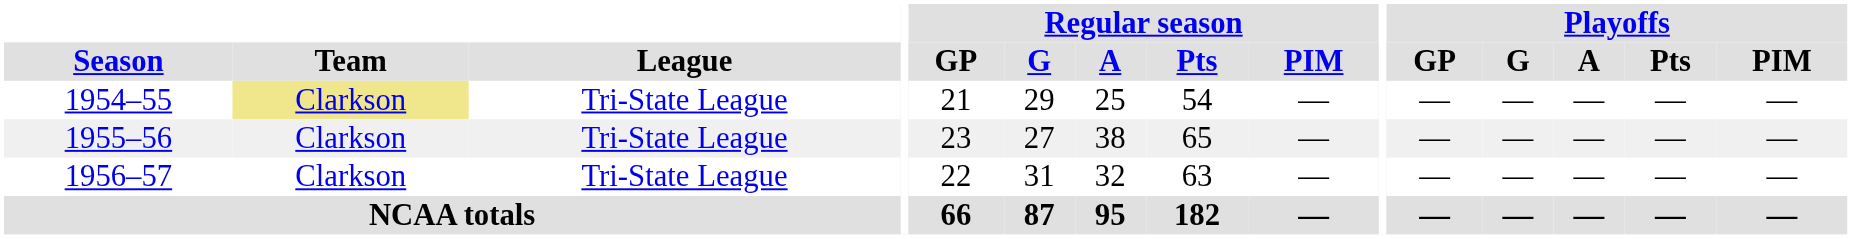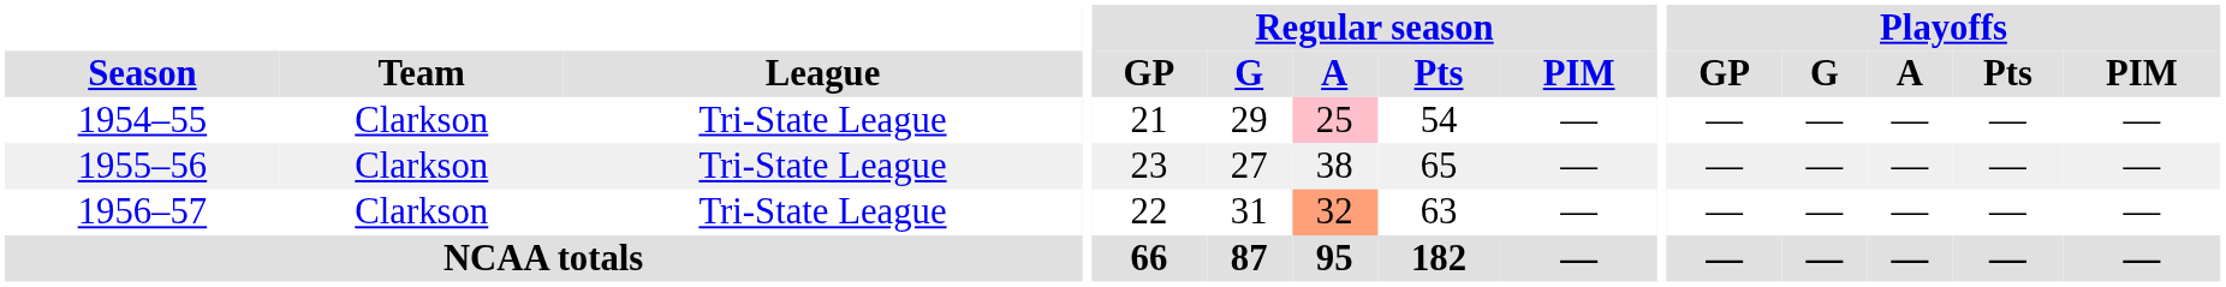1954–55 | Team: khaki background -> no background
1954–55 | Regular season / A: no background -> pink background
1956–57 | Regular season / A: no background -> lightsalmon background
